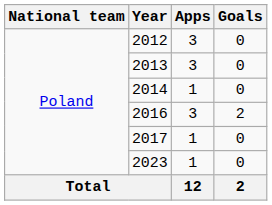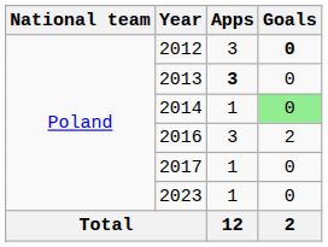2012 | Goals: normal -> bold
2013 | Apps: normal -> bold
2014 | Goals: no background -> lightgreen background
